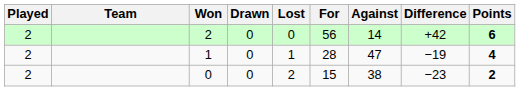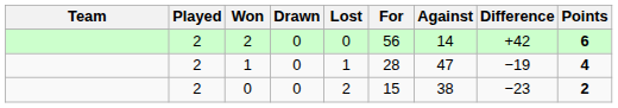columns swapped: Team <-> Played
